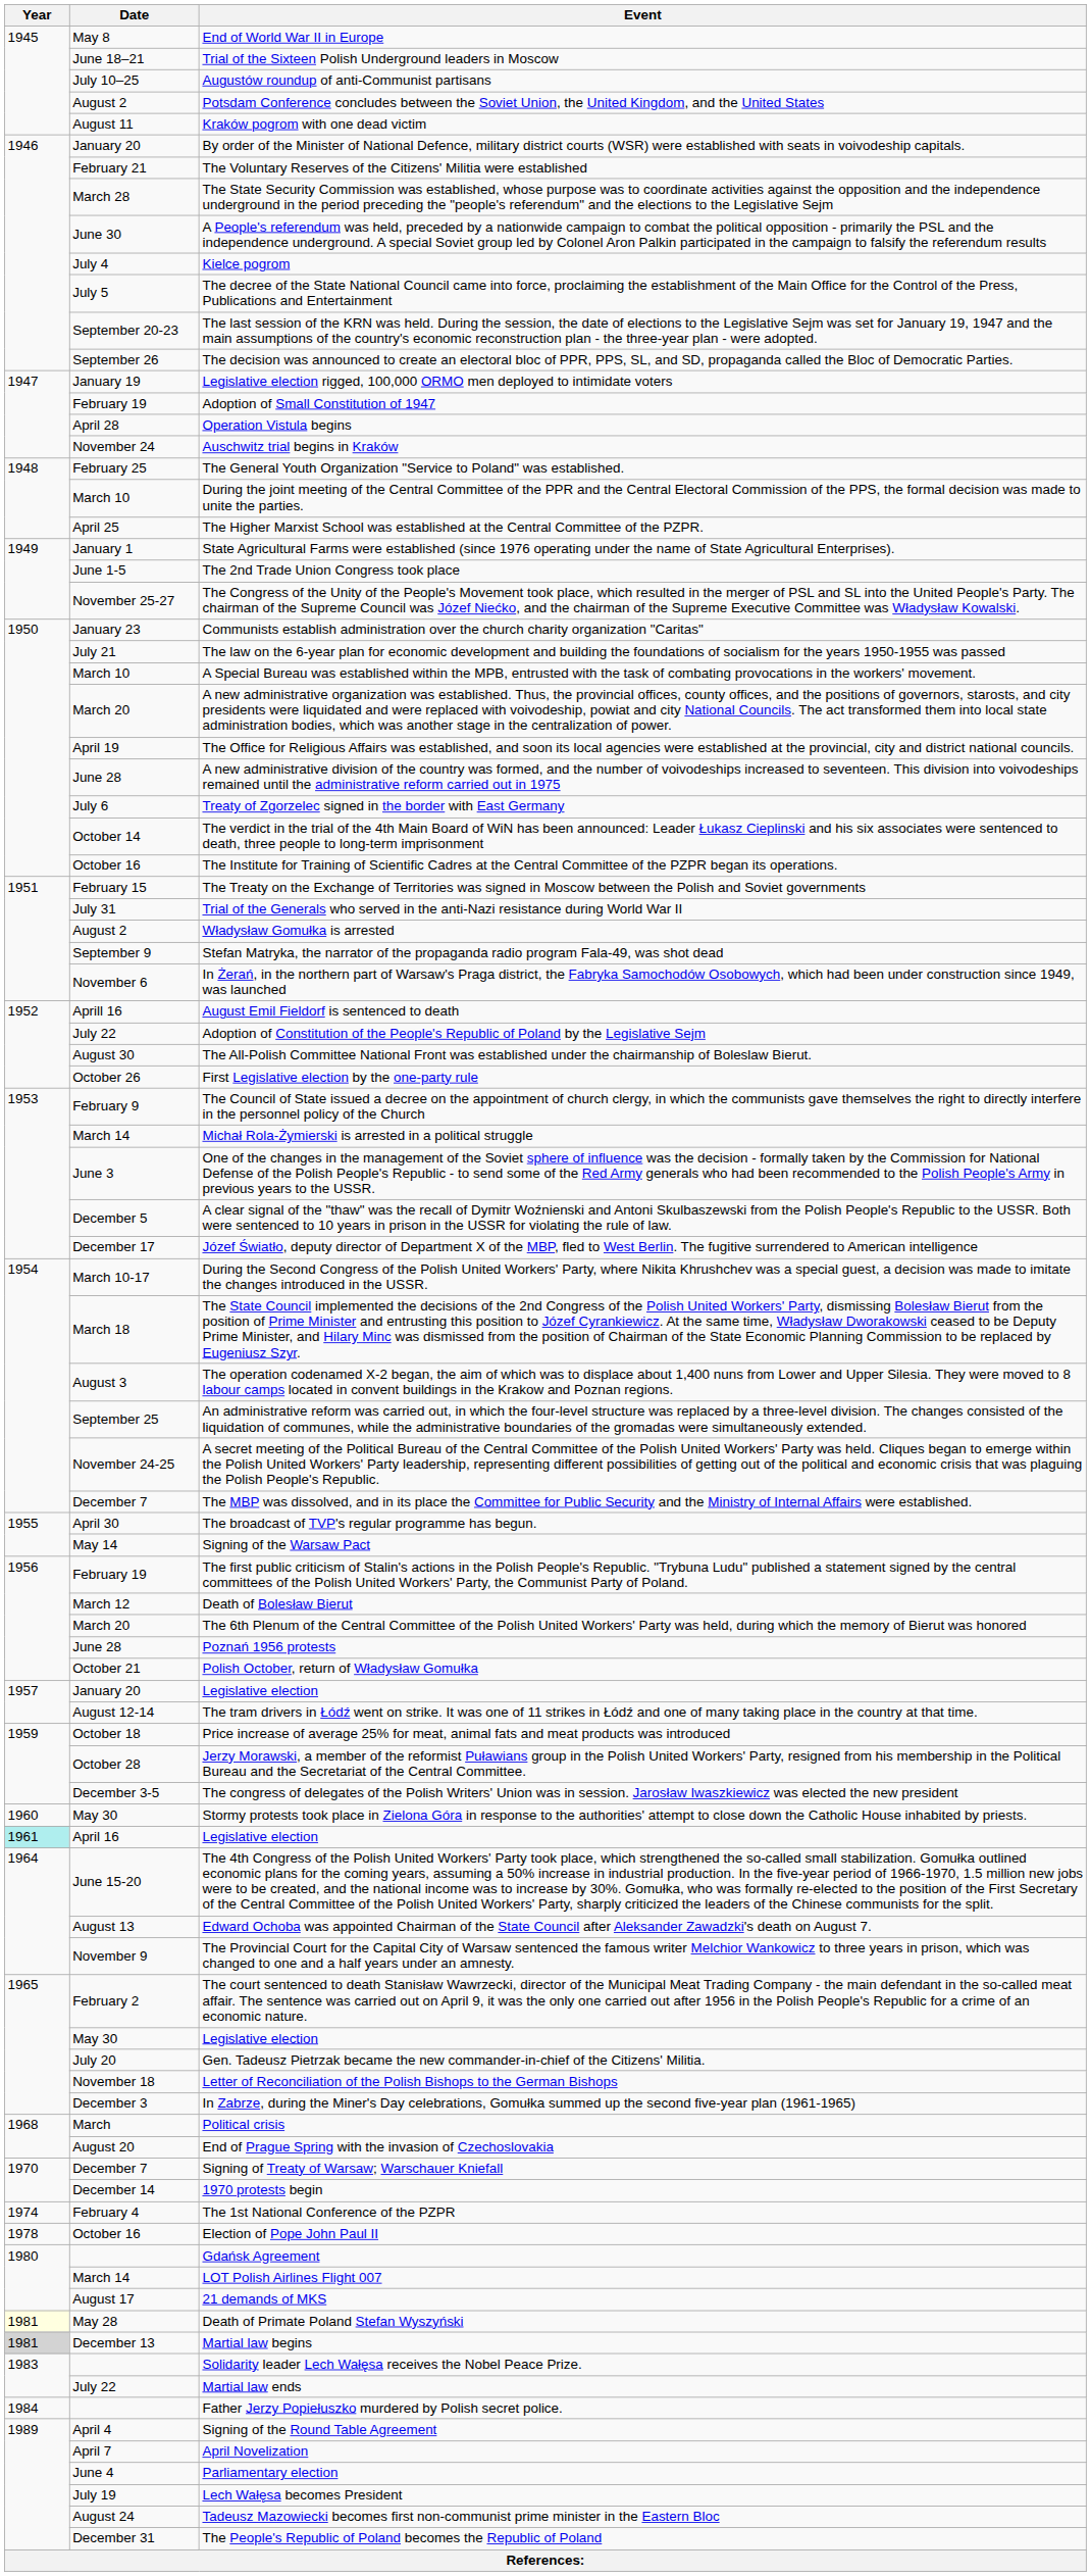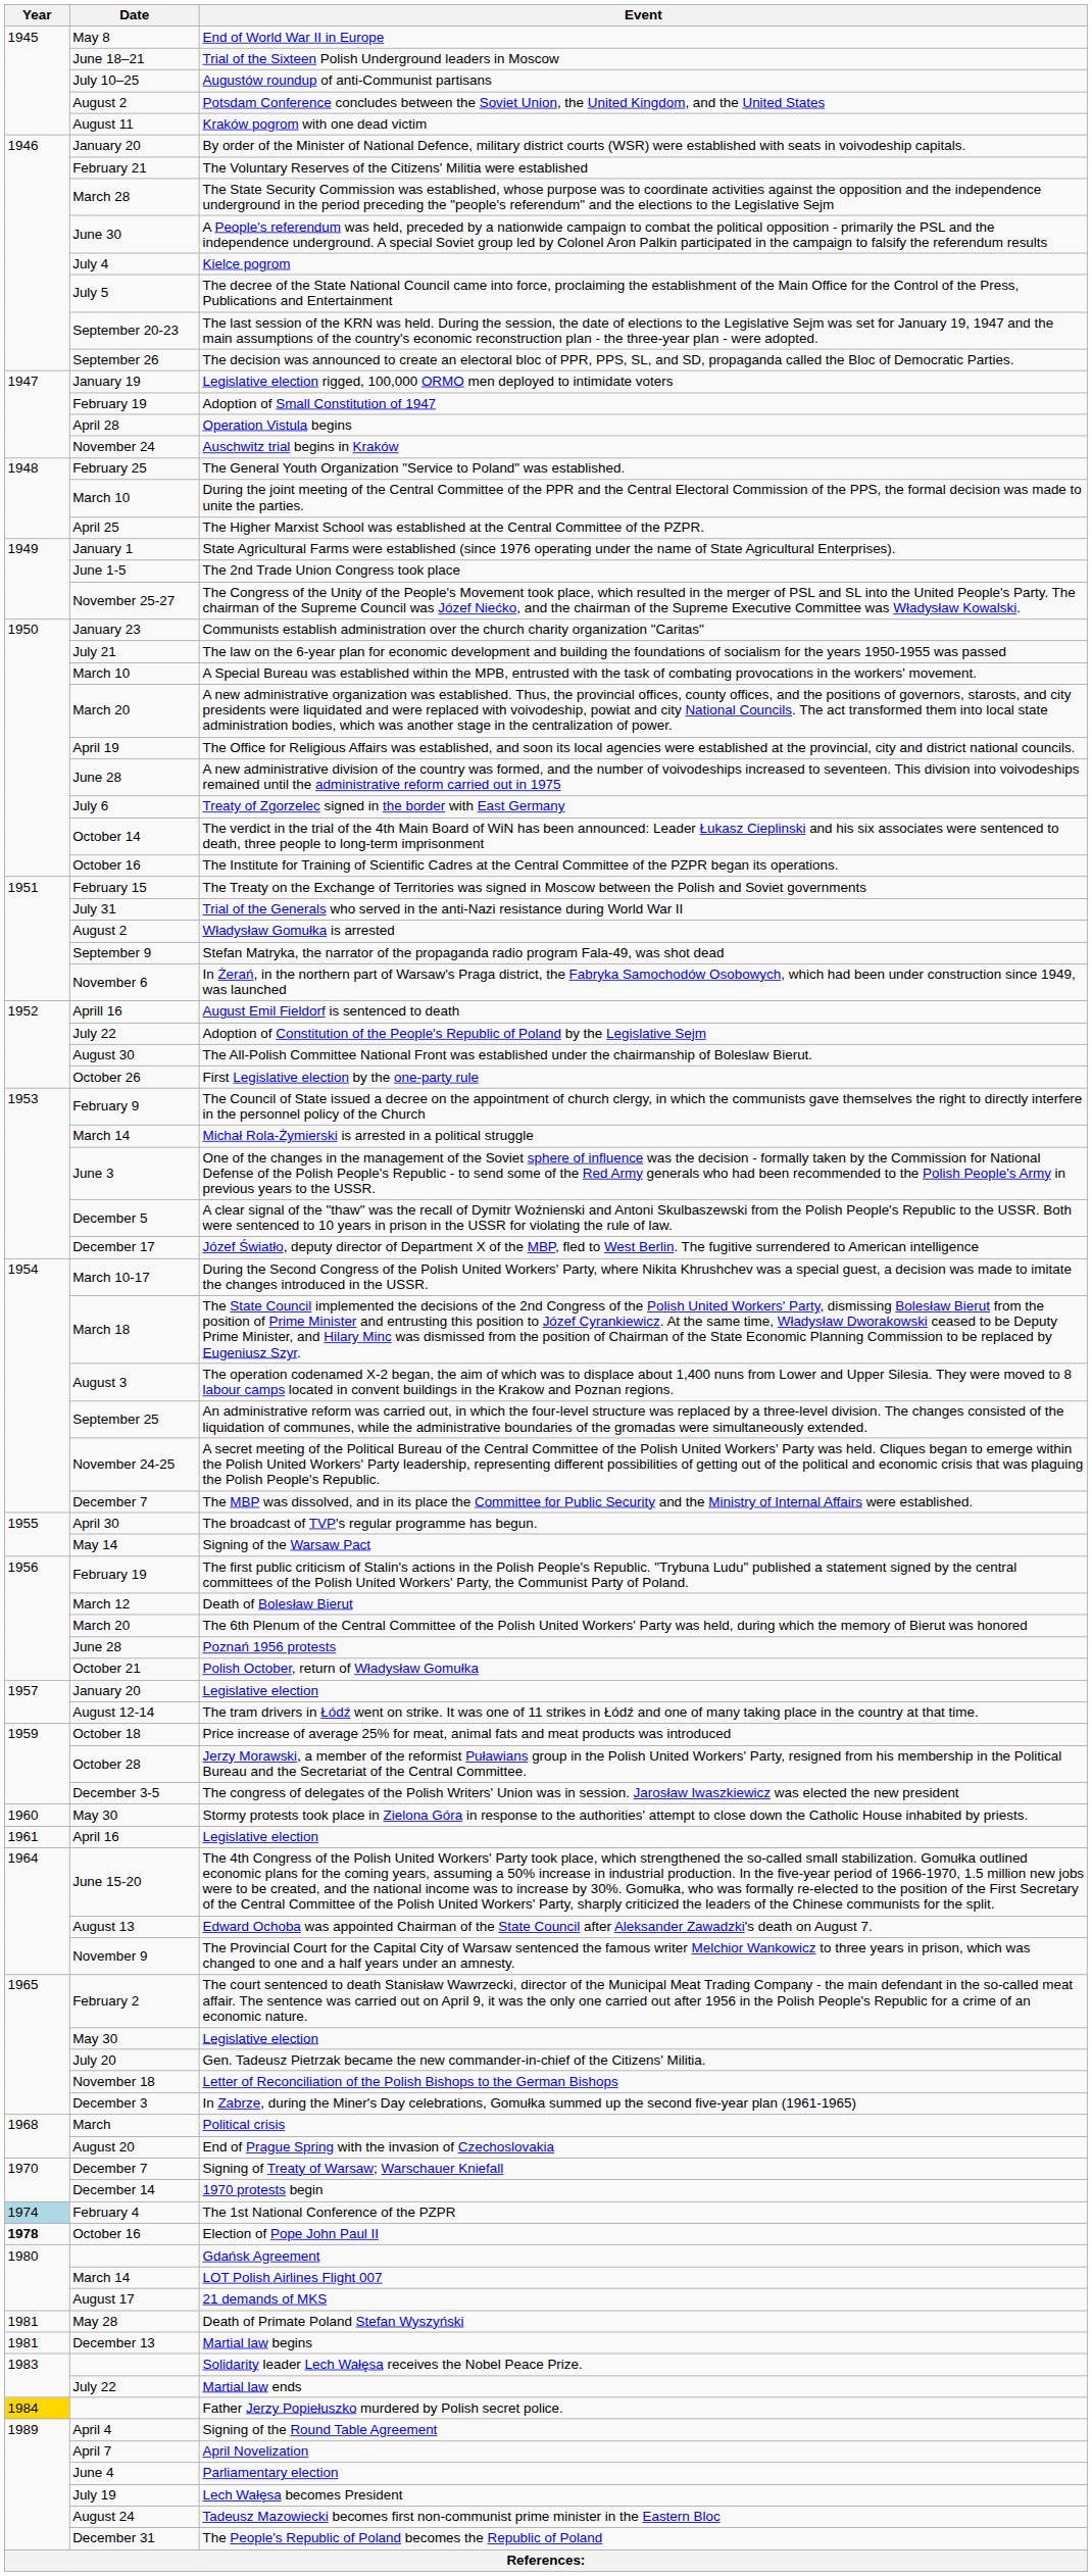April 16 / Legislative election | Year: paleturquoise background -> no background
The 1st National Conference of the PZPR | Year: no background -> lightblue background
Election of Pope John Paul II | Year: normal -> bold
Death of Primate Poland Stefan Wyszyński | Year: lightyellow background -> no background
Martial law begins | Year: lightgrey background -> no background
Father Jerzy Popiełuszko murdered by Polish secret police. | Year: no background -> gold background
